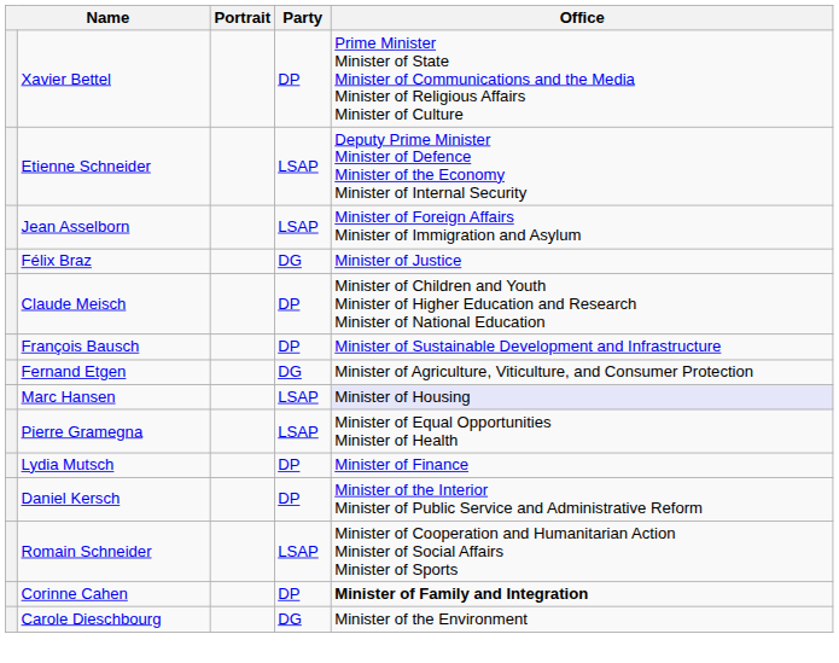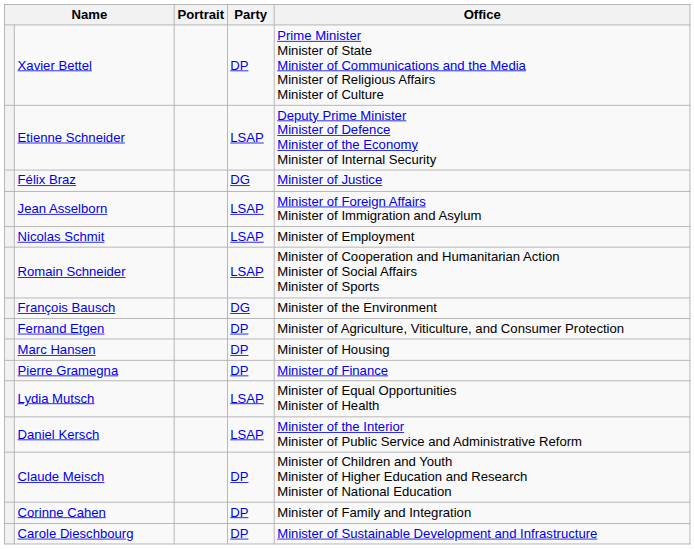rows swapped: Jean Asselborn <-> Félix Braz
+ row: Nicolas Schmit | LSAP | Minister of Employment
rows swapped: Romain Schneider <-> Claude Meisch
François Bausch | Party: DP -> DG
François Bausch | Office: Minister of Sustainable Development and Infrastructure -> Minister of the Environment
Fernand Etgen | Party: DG -> DP
Marc Hansen | Party: LSAP -> DP
Marc Hansen | Office: lavender background -> no background
Pierre Gramegna | Party: LSAP -> DP
Pierre Gramegna | Office: Minister of Equal Opportunities Minister of Health -> Minister of Finance
Lydia Mutsch | Party: DP -> LSAP
Lydia Mutsch | Office: Minister of Finance -> Minister of Equal Opportunities Minister of Health
Daniel Kersch | Party: DP -> LSAP
Corinne Cahen | Office: bold -> normal
Carole Dieschbourg | Party: DG -> DP
Carole Dieschbourg | Office: Minister of the Environment -> Minister of Sustainable Development and Infrastructure
